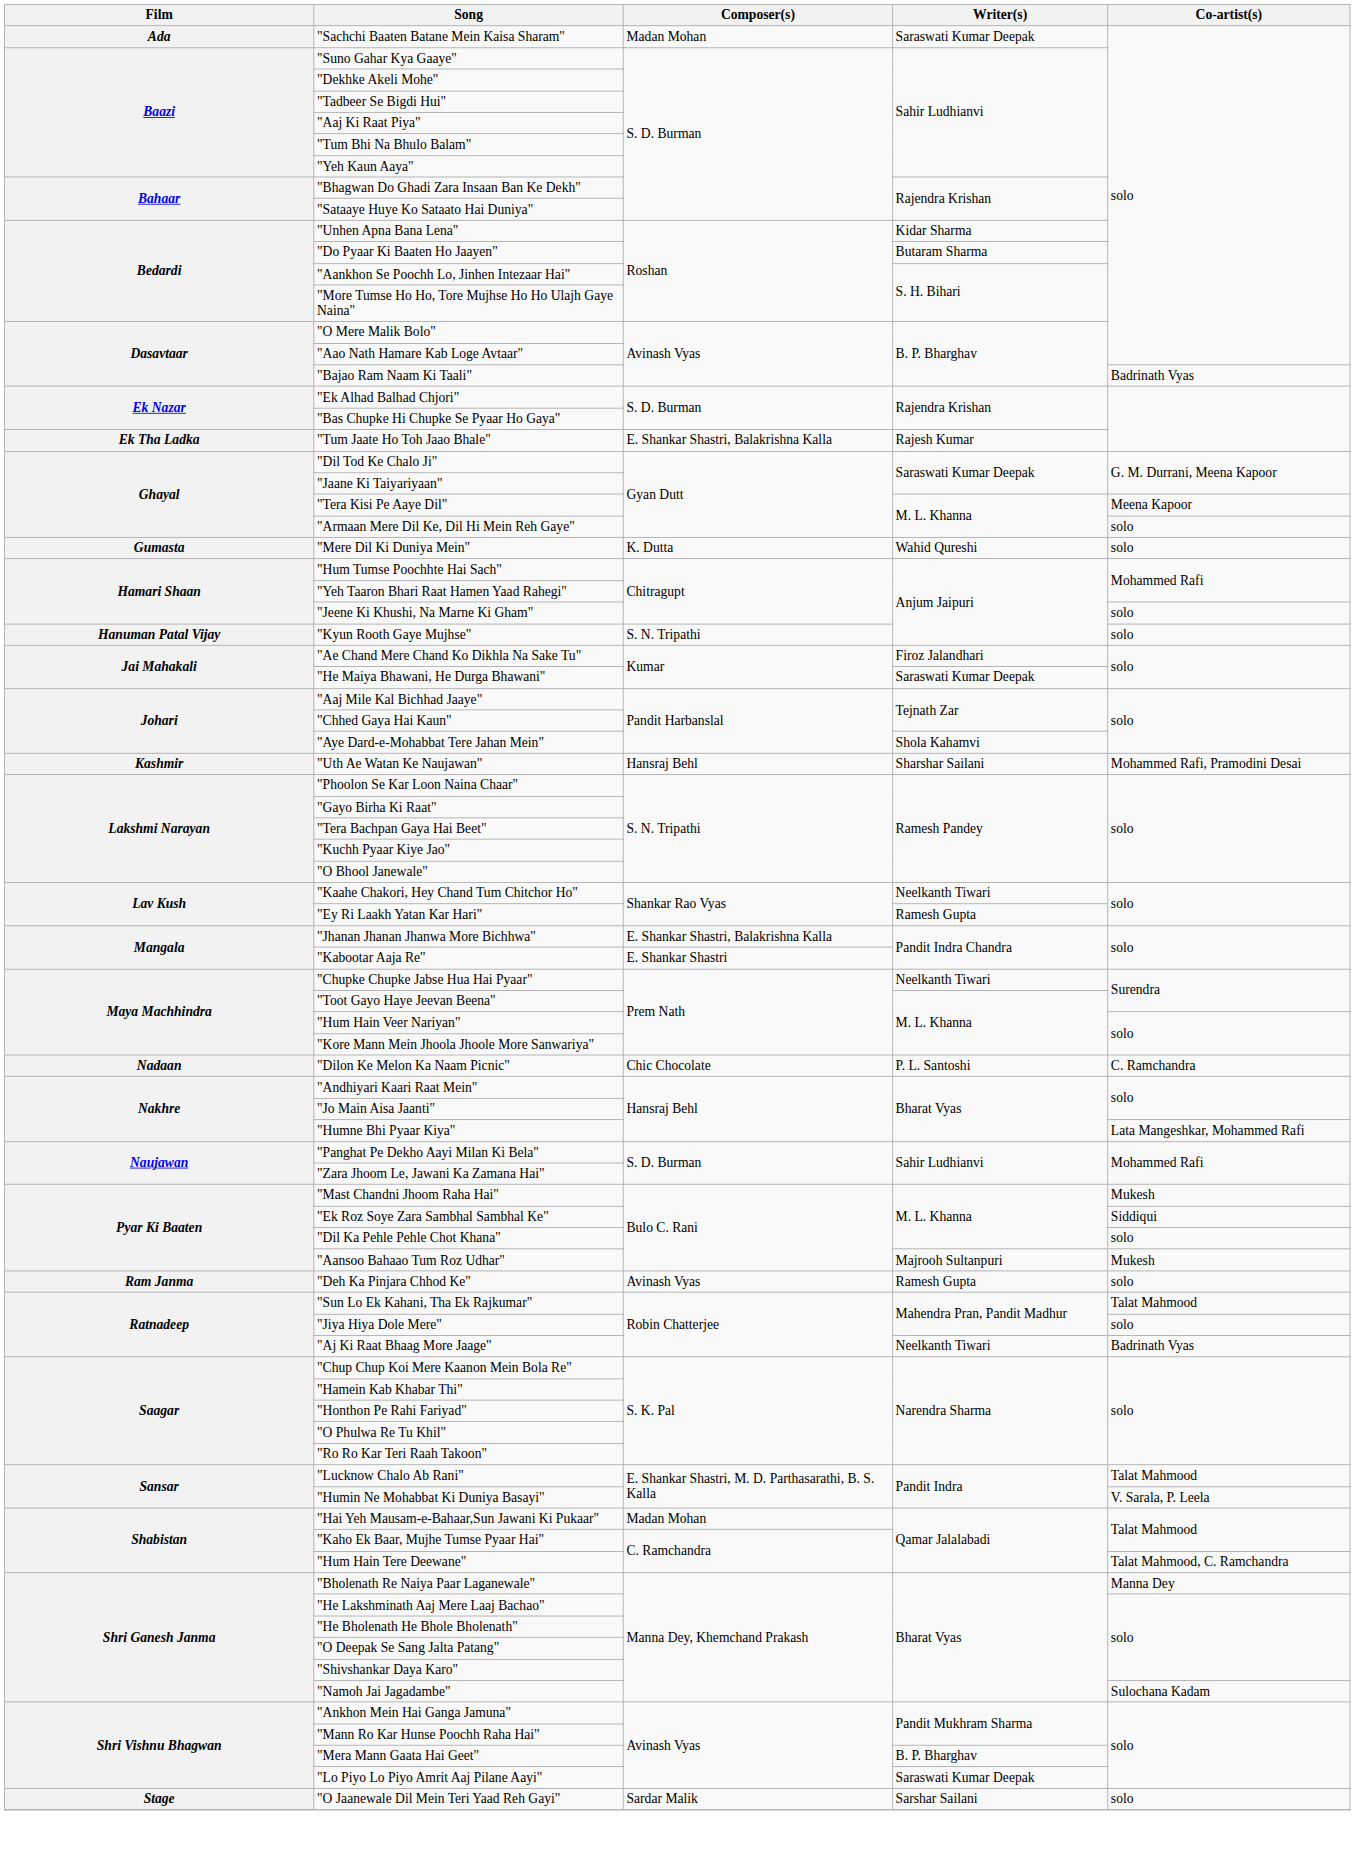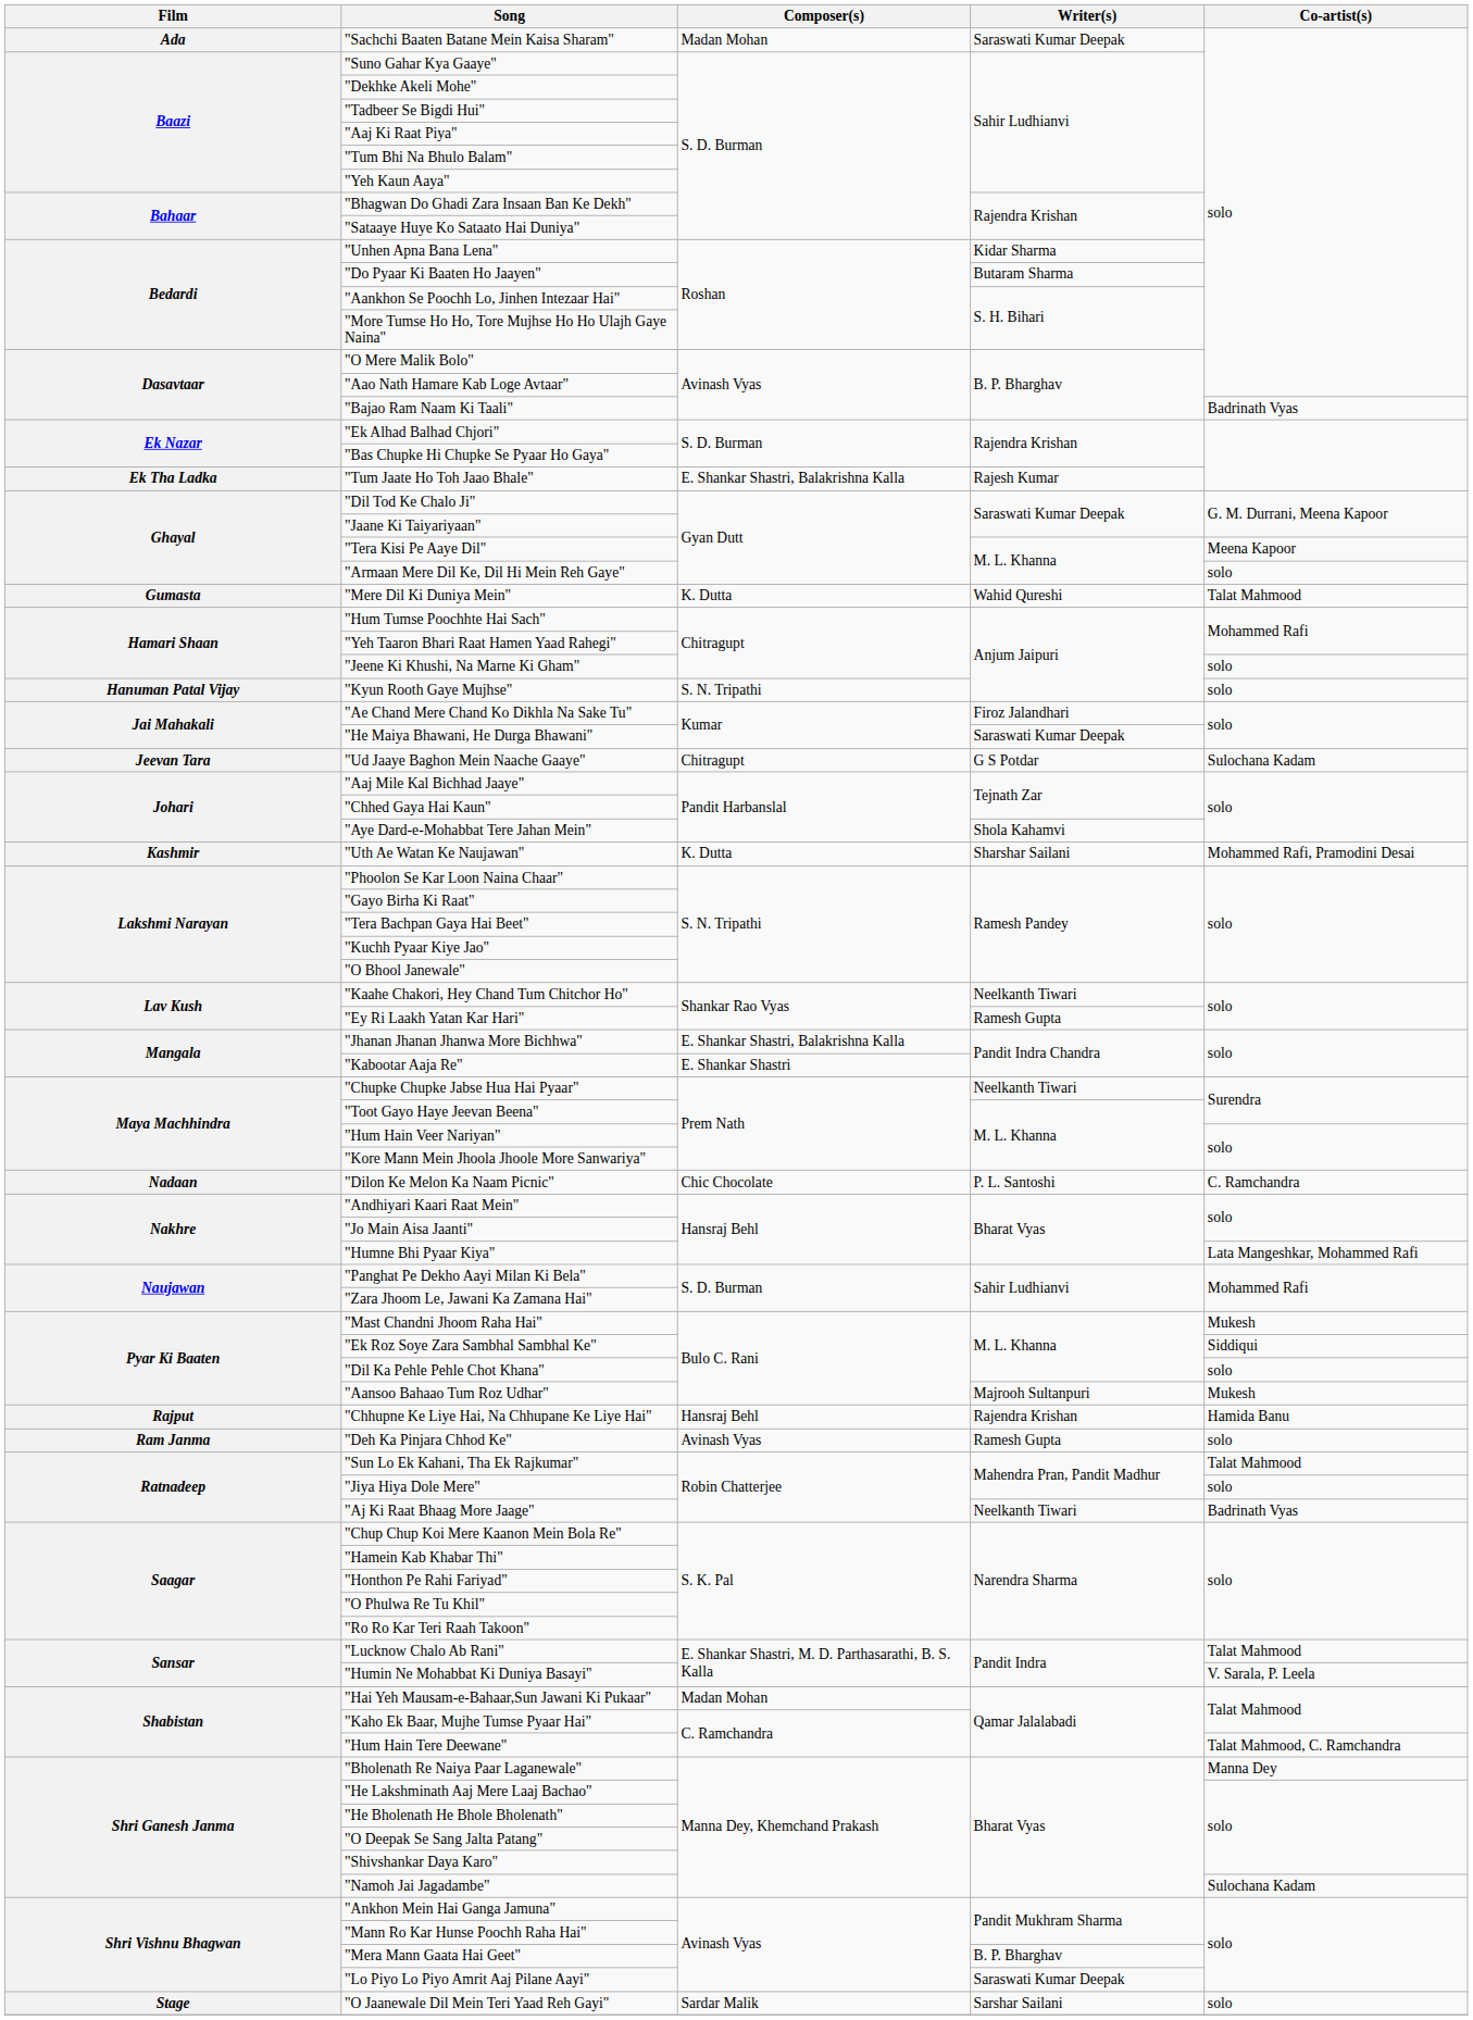"Mere Dil Ki Duniya Mein" | Co-artist(s): solo -> Talat Mahmood
+ row: Jeevan Tara | "Ud Jaaye Baghon Mein Naache Gaaye" | Chitragupt | G S Potdar | Sulochana Kadam
"Uth Ae Watan Ke Naujawan" | Composer(s): Hansraj Behl -> K. Dutta
+ row: Rajput | "Chhupne Ke Liye Hai, Na Chhupane Ke Liye Hai" | Hansraj Behl | Rajendra Krishan | Hamida Banu
